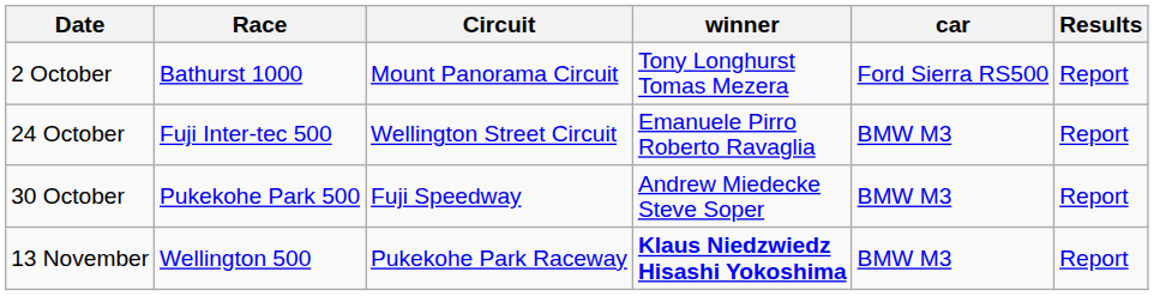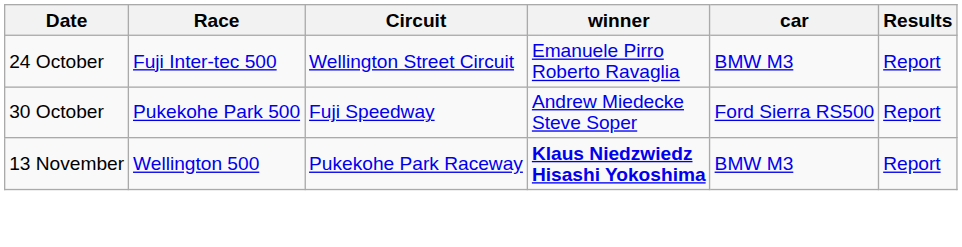- row: 2 October | Bathurst 1000 | Mount Panorama Circuit | Tony Longhurst Tomas Mezera | Ford Sierra RS500 | Report
30 October | car: BMW M3 -> Ford Sierra RS500
